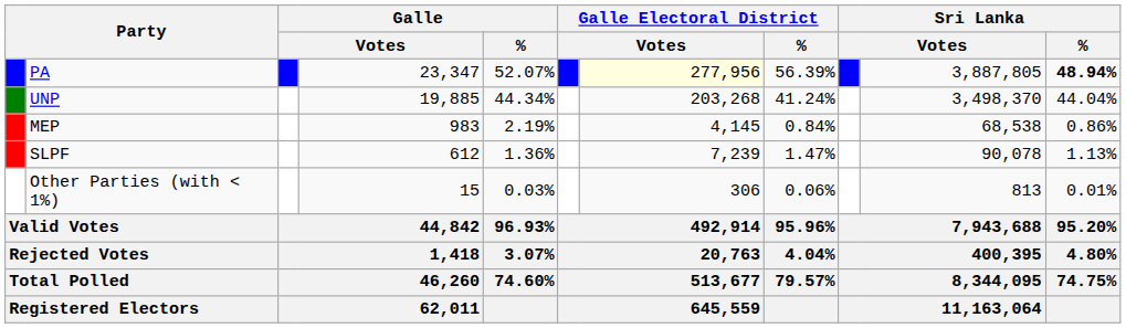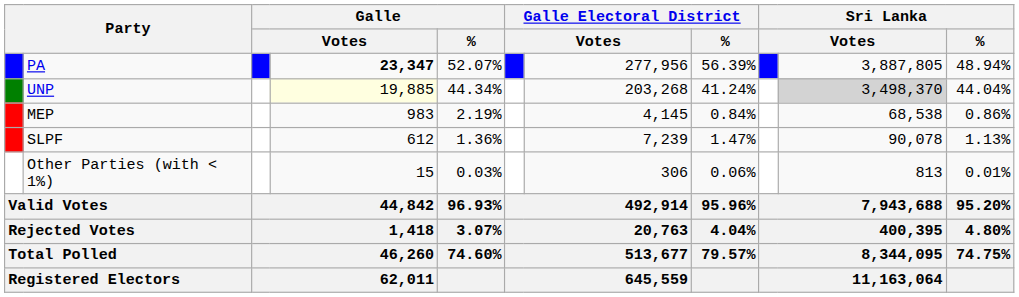PA | column 4: normal -> bold
PA | column 7: lightyellow background -> no background
PA | Sri Lanka / %: bold -> normal
UNP | column 4: no background -> lightyellow background
UNP | column 10: no background -> lightgrey background
